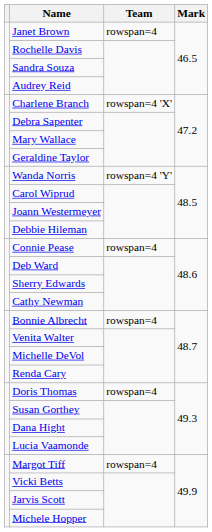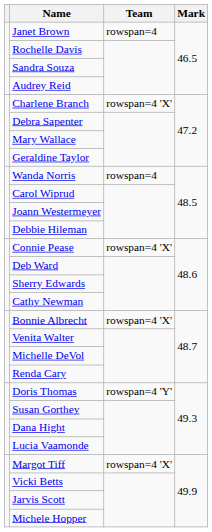Wanda Norris | Team: rowspan=4 'Y' -> rowspan=4
Connie Pease | Team: rowspan=4 -> rowspan=4 'X'
Bonnie Albrecht | Team: rowspan=4 -> rowspan=4 'X'
Doris Thomas | Team: rowspan=4 -> rowspan=4 'Y'
Margot Tiff | Team: rowspan=4 -> rowspan=4 'X'
